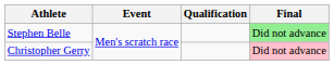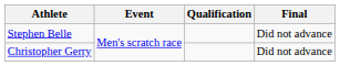Stephen Belle | Final: lightgreen background -> no background
Christopher Gerry | Final: pink background -> no background
